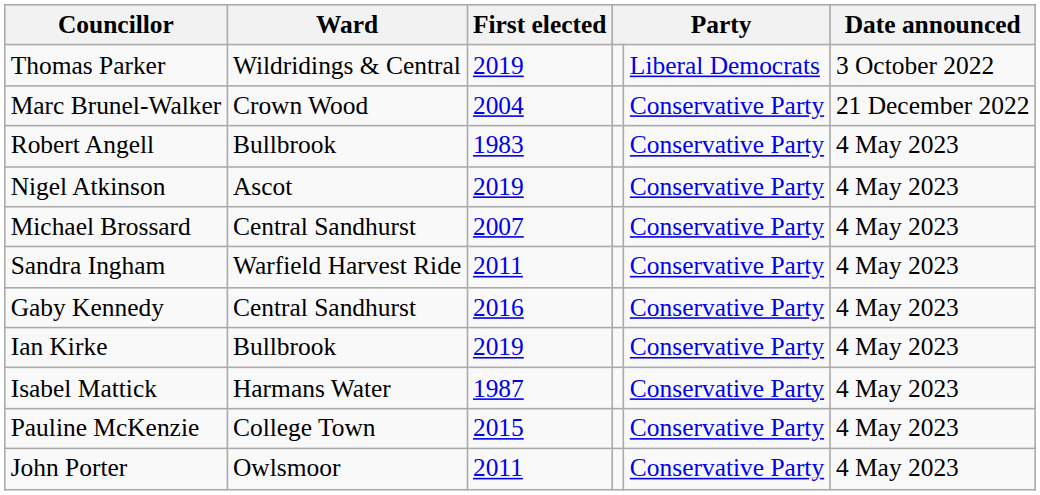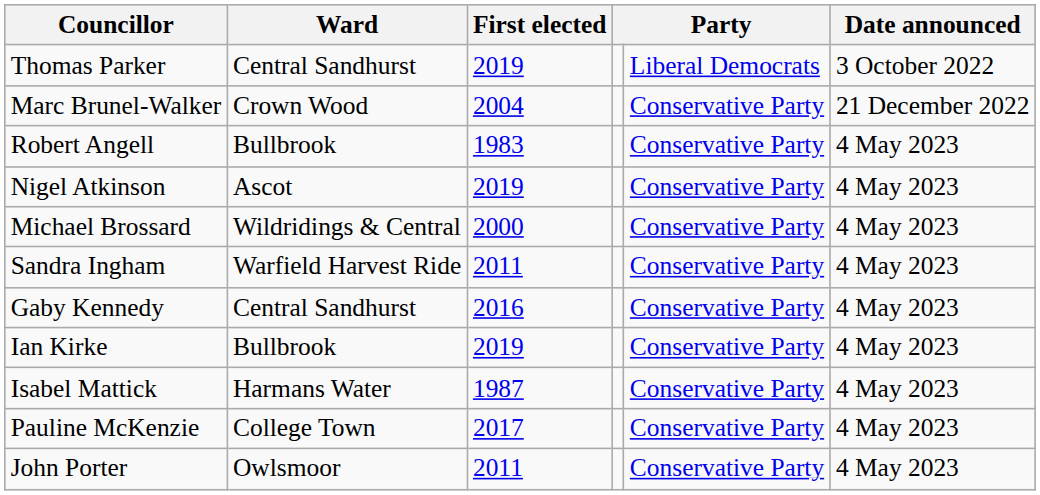Thomas Parker | Ward: Wildridings & Central -> Central Sandhurst
Michael Brossard | Ward: Central Sandhurst -> Wildridings & Central
Michael Brossard | First elected: 2007 -> 2000
Pauline McKenzie | First elected: 2015 -> 2017
